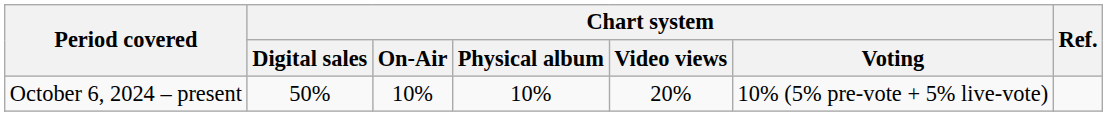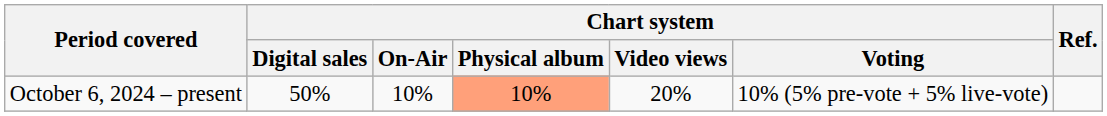October 6, 2024 – present | Chart system / Physical album: no background -> lightsalmon background
